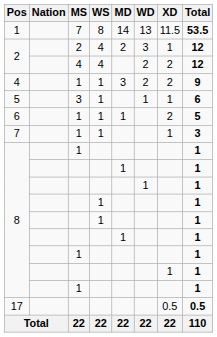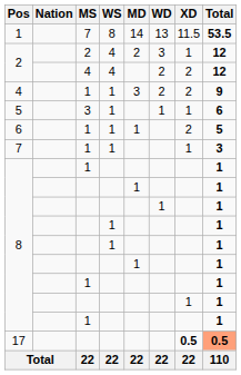17 | XD: normal -> bold
17 | Total: no background -> lightsalmon background
